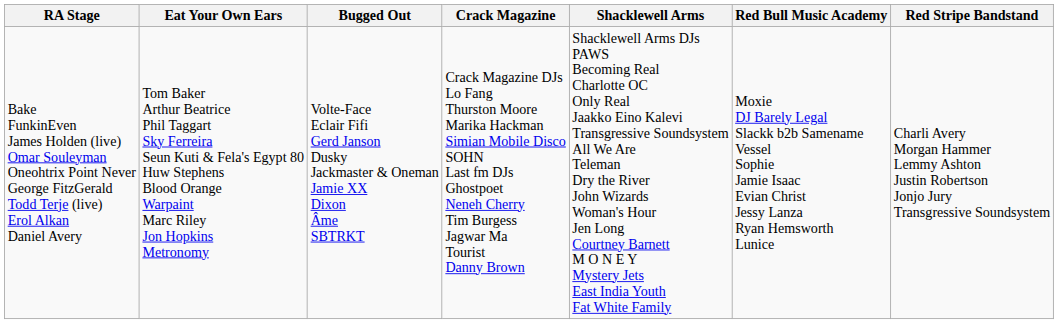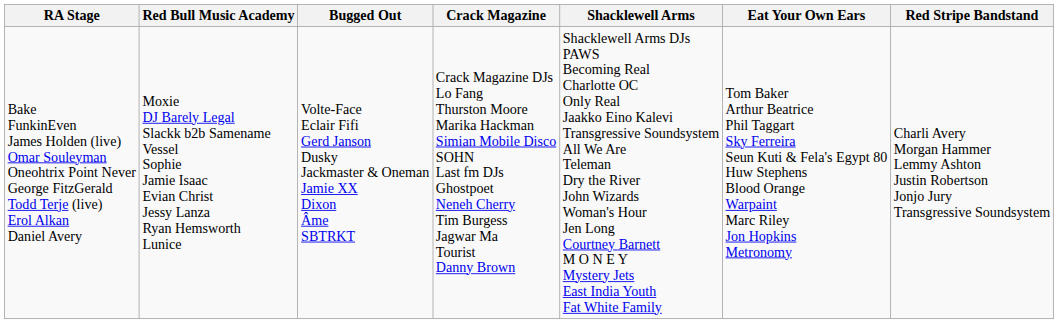columns swapped: Eat Your Own Ears <-> Red Bull Music Academy
